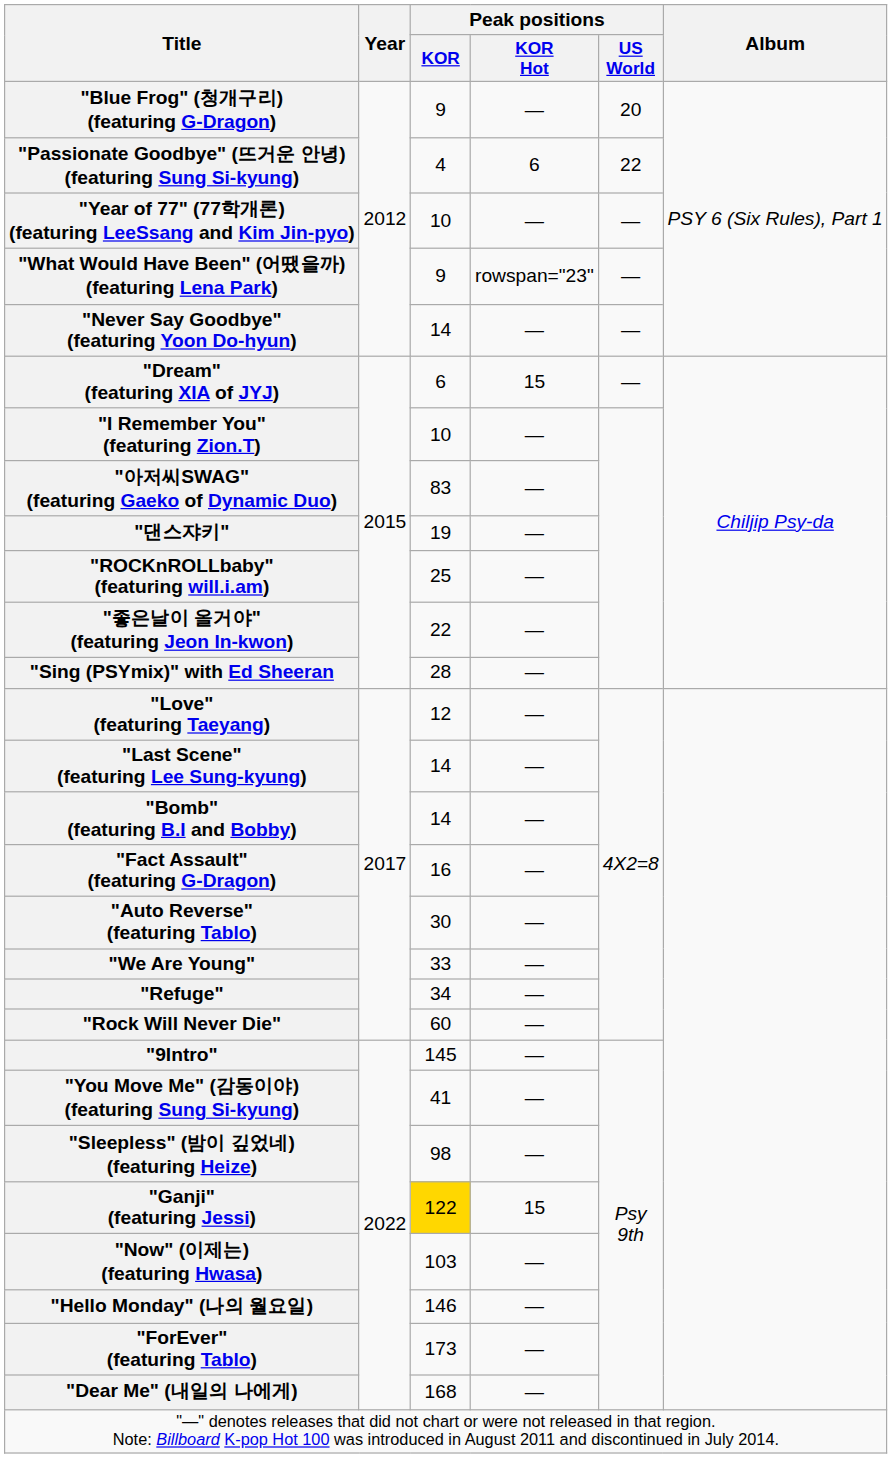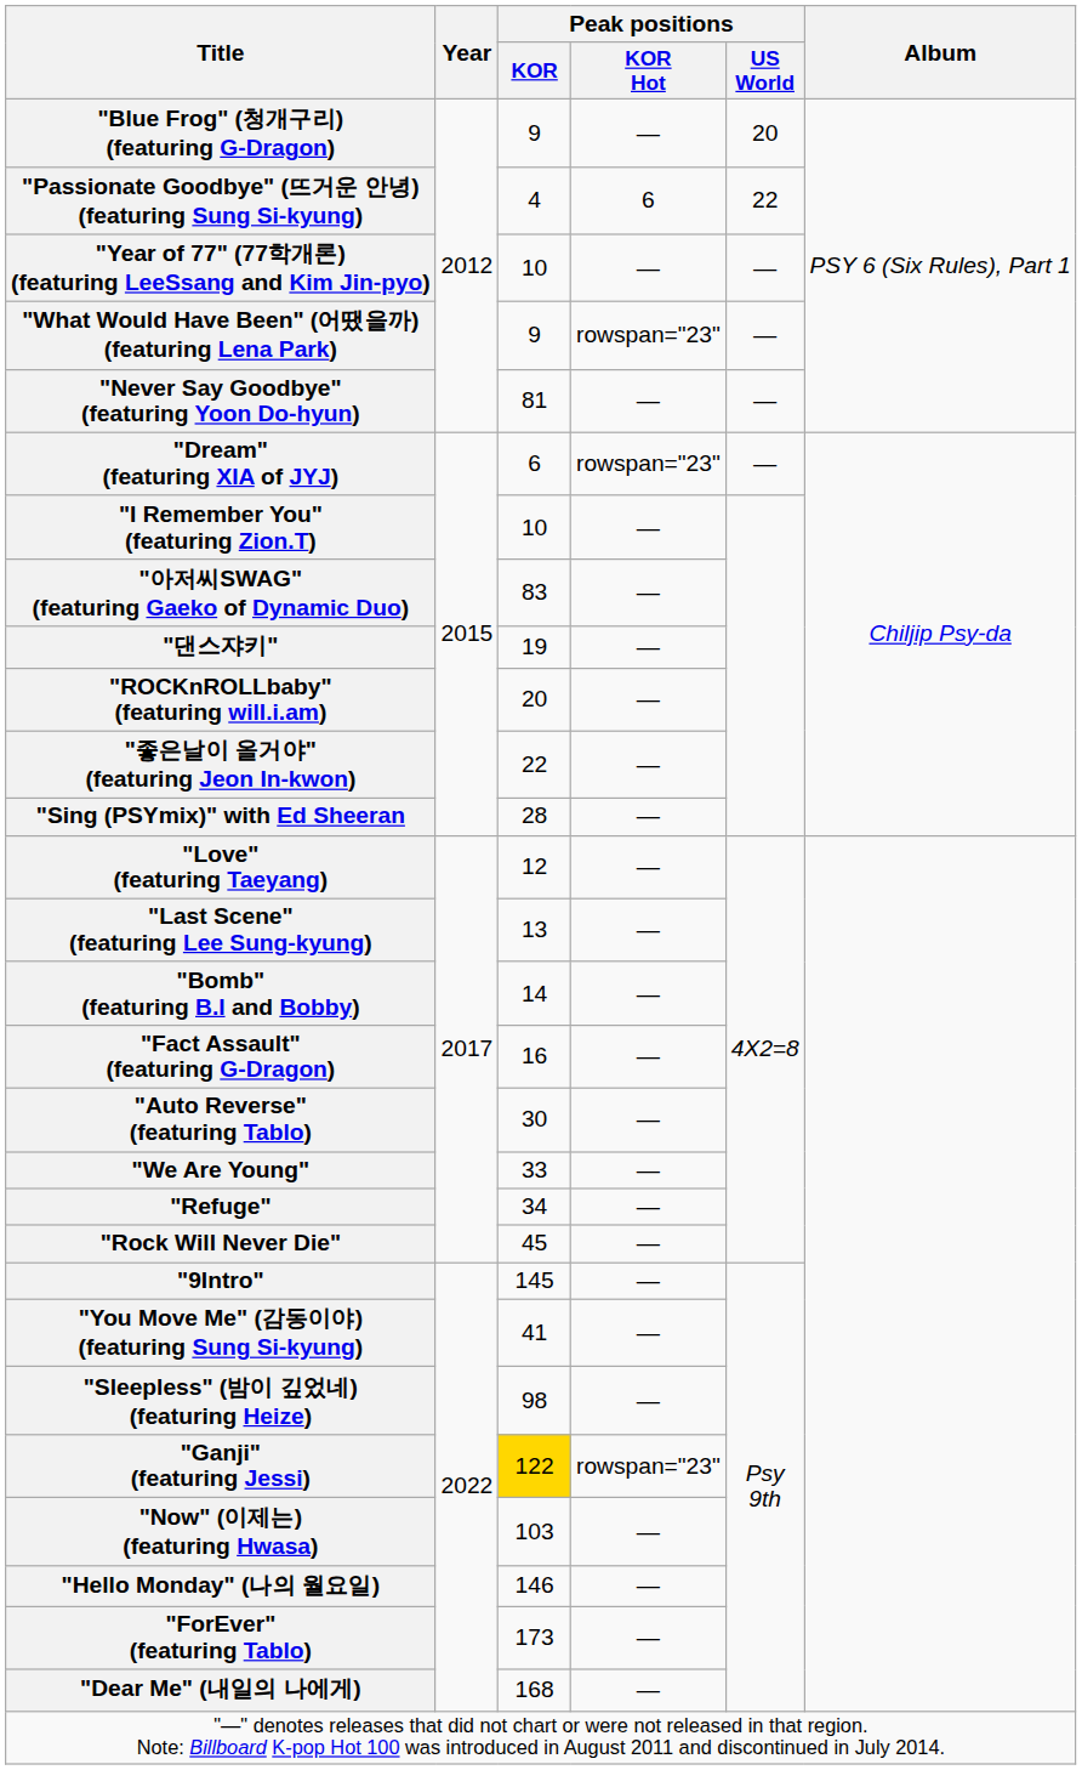"Never Say Goodbye" (featuring Yoon Do-hyun) | Peak positions / KOR: 14 -> 81
"Dream" (featuring XIA of JYJ) | Peak positions / KOR Hot: 15 -> rowspan="23"
"ROCKnROLLbaby" (featuring will.i.am) | Peak positions / KOR: 25 -> 20
"Last Scene" (featuring Lee Sung-kyung) | Peak positions / KOR: 14 -> 13
"Rock Will Never Die" | Peak positions / KOR: 60 -> 45
"Ganji" (featuring Jessi) | Peak positions / KOR Hot: 15 -> rowspan="23"
